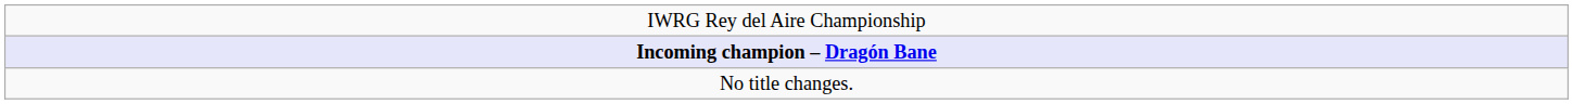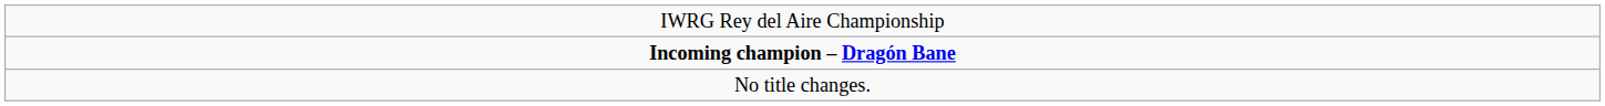row 2 | column 1: lavender background -> no background
